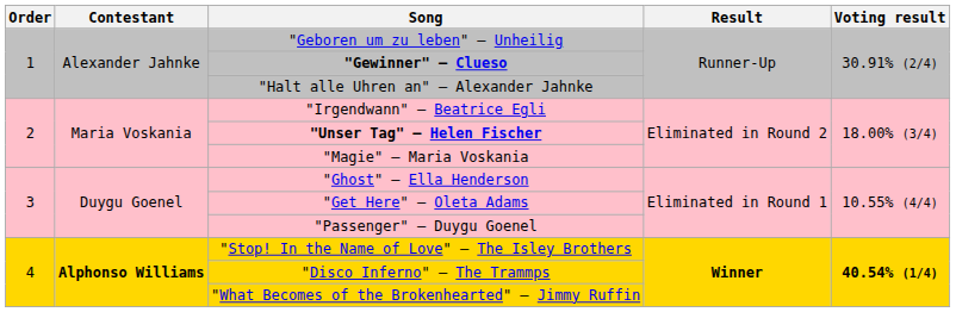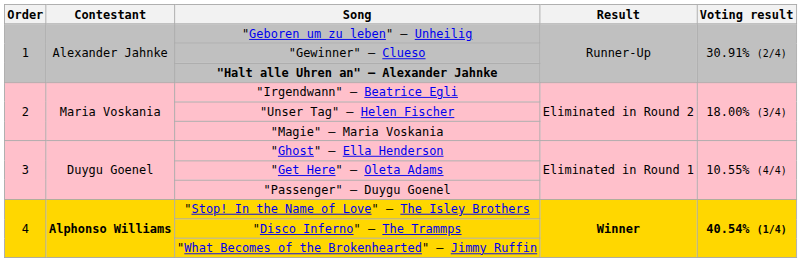"Gewinner" – Clueso | Song: bold -> normal
"Halt alle Uhren an" – Alexander Jahnke | Song: normal -> bold
"Unser Tag" – Helen Fischer | Song: bold -> normal
